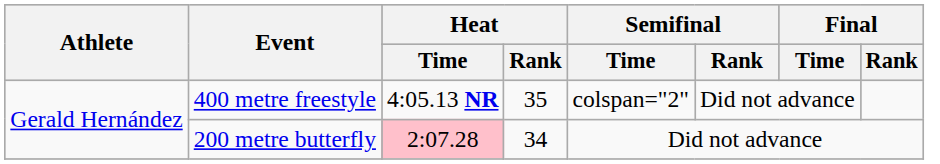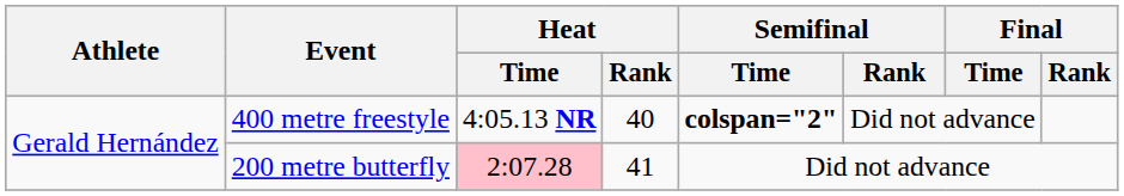400 metre freestyle | Heat / Rank: 35 -> 40
400 metre freestyle | Semifinal / Time: normal -> bold
200 metre butterfly | Heat / Rank: 34 -> 41
